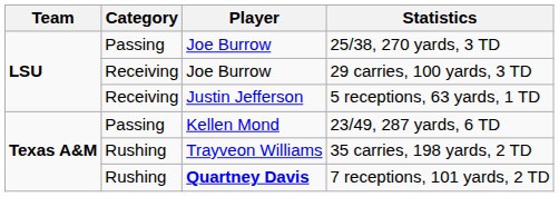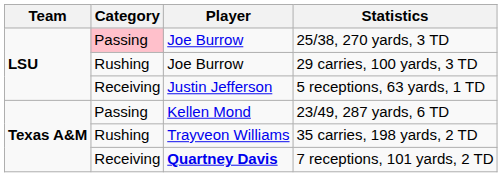25/38, 270 yards, 3 TD | Category: no background -> pink background
29 carries, 100 yards, 3 TD | Category: Receiving -> Rushing
7 receptions, 101 yards, 2 TD | Category: Rushing -> Receiving
